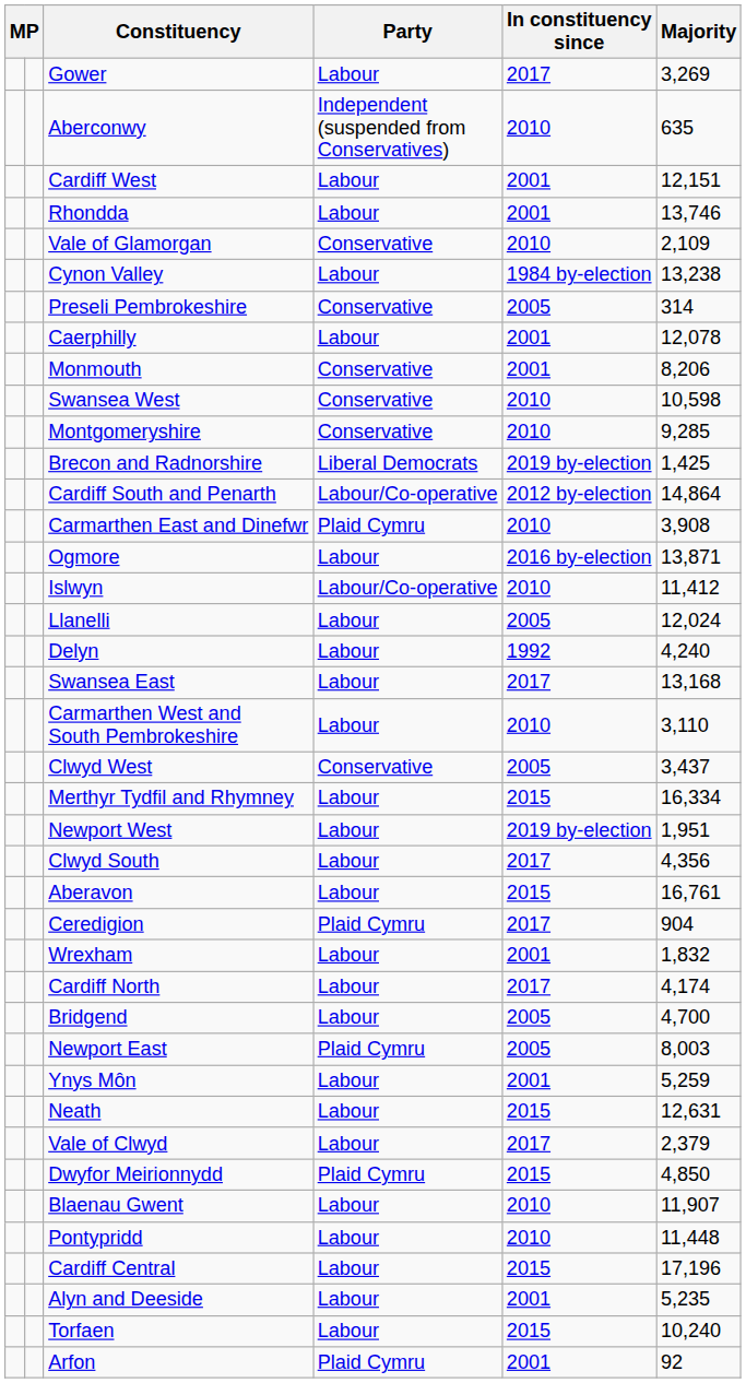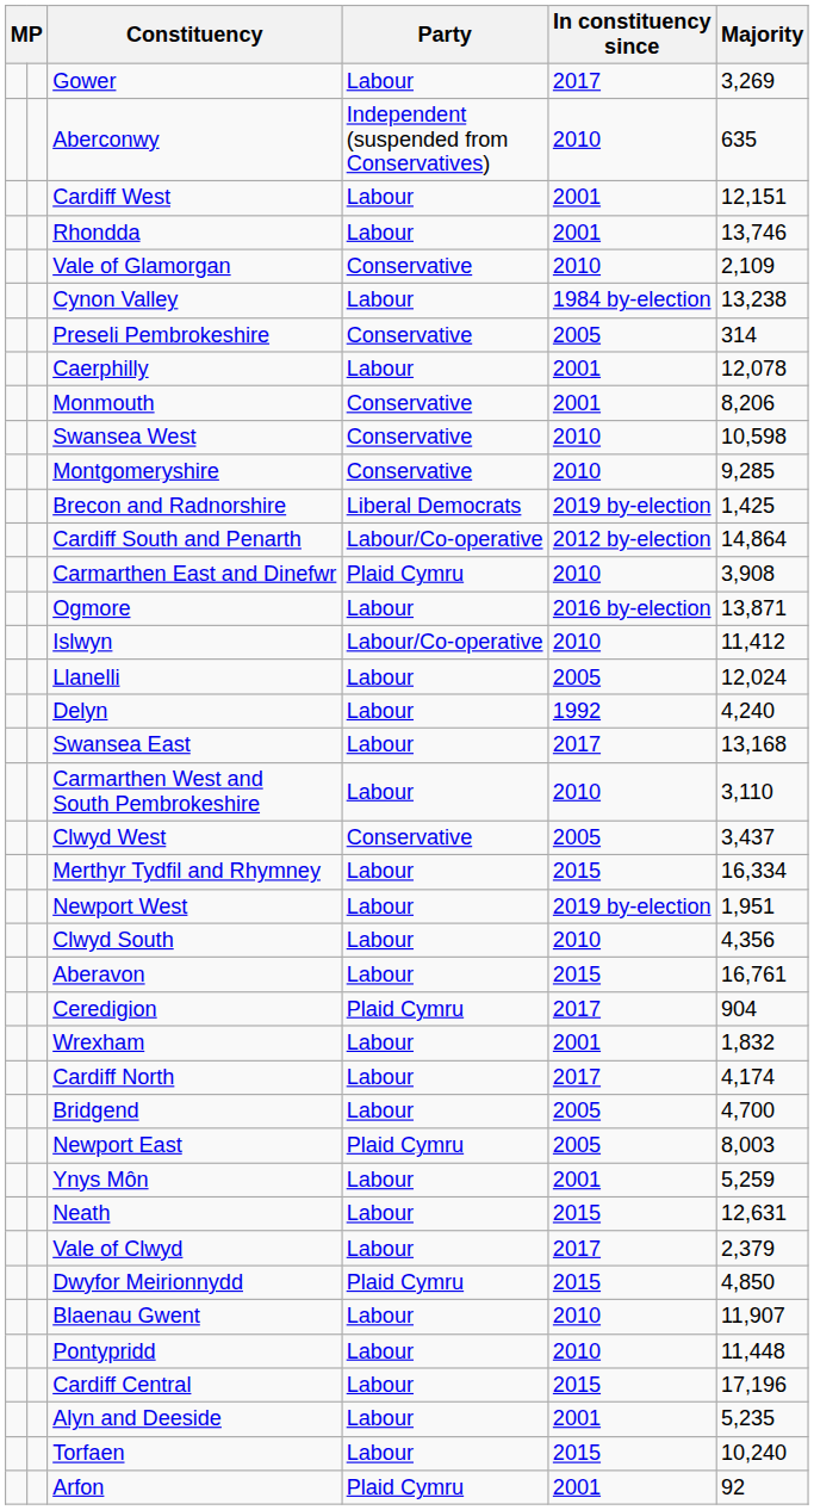Clwyd South | In constituency since: 2017 -> 2010
